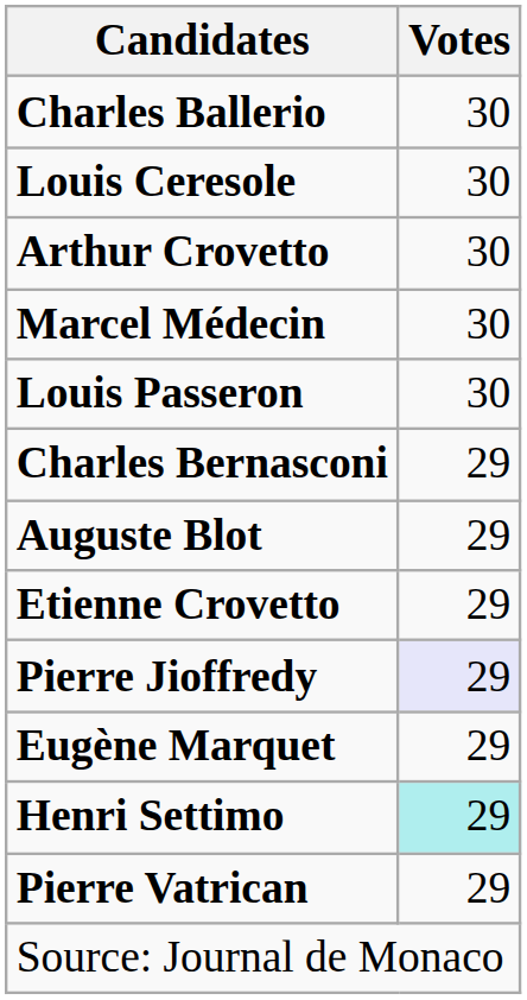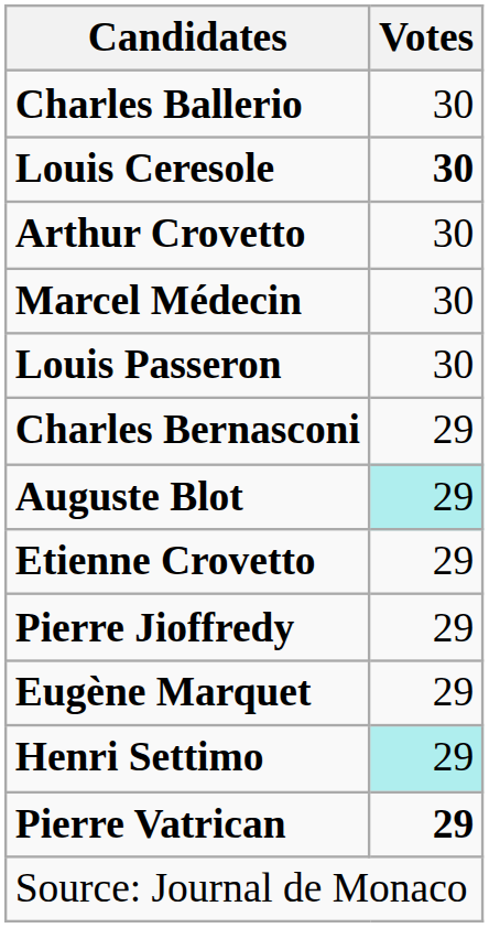Louis Ceresole | Votes: normal -> bold
Auguste Blot | Votes: no background -> paleturquoise background
Pierre Jioffredy | Votes: lavender background -> no background
Pierre Vatrican | Votes: normal -> bold
